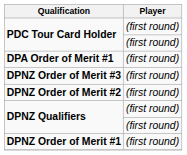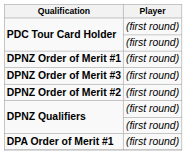row 4 | Qualification: DPA Order of Merit #1 -> DPNZ Order of Merit #1
row 9 | Qualification: DPNZ Order of Merit #1 -> DPA Order of Merit #1
